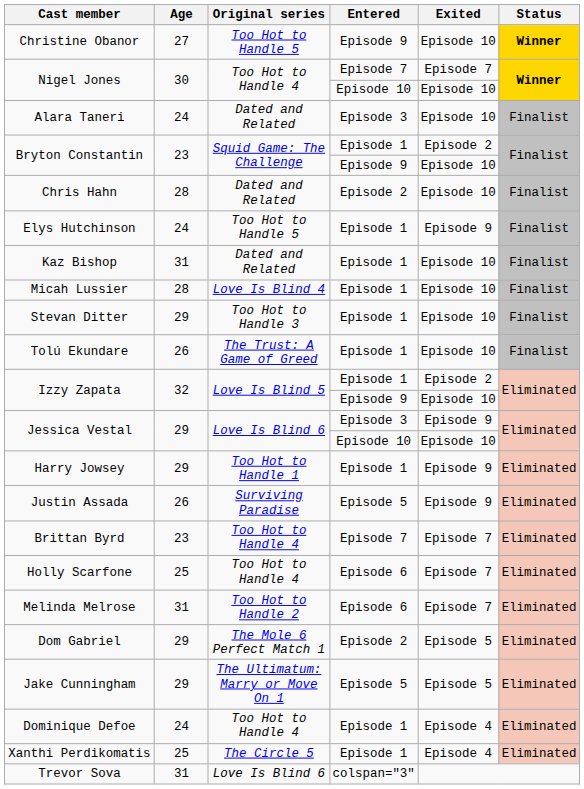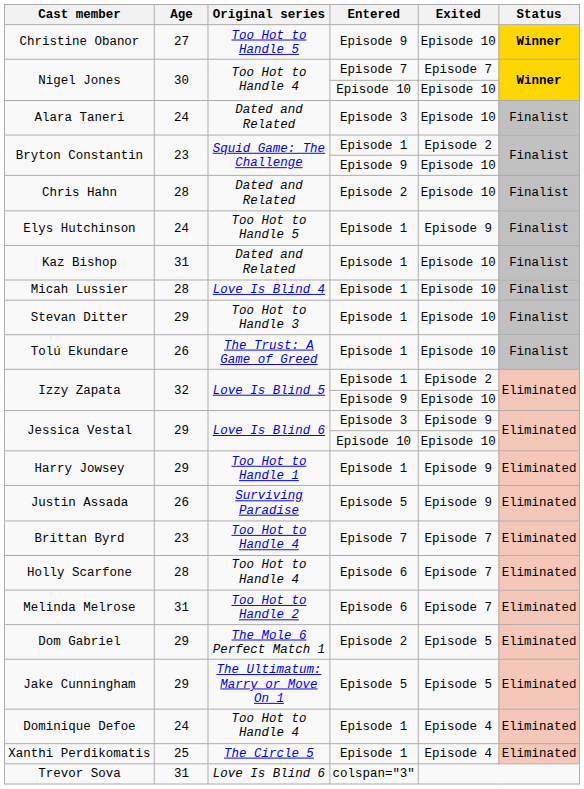Holly Scarfone | Age: 25 -> 28
